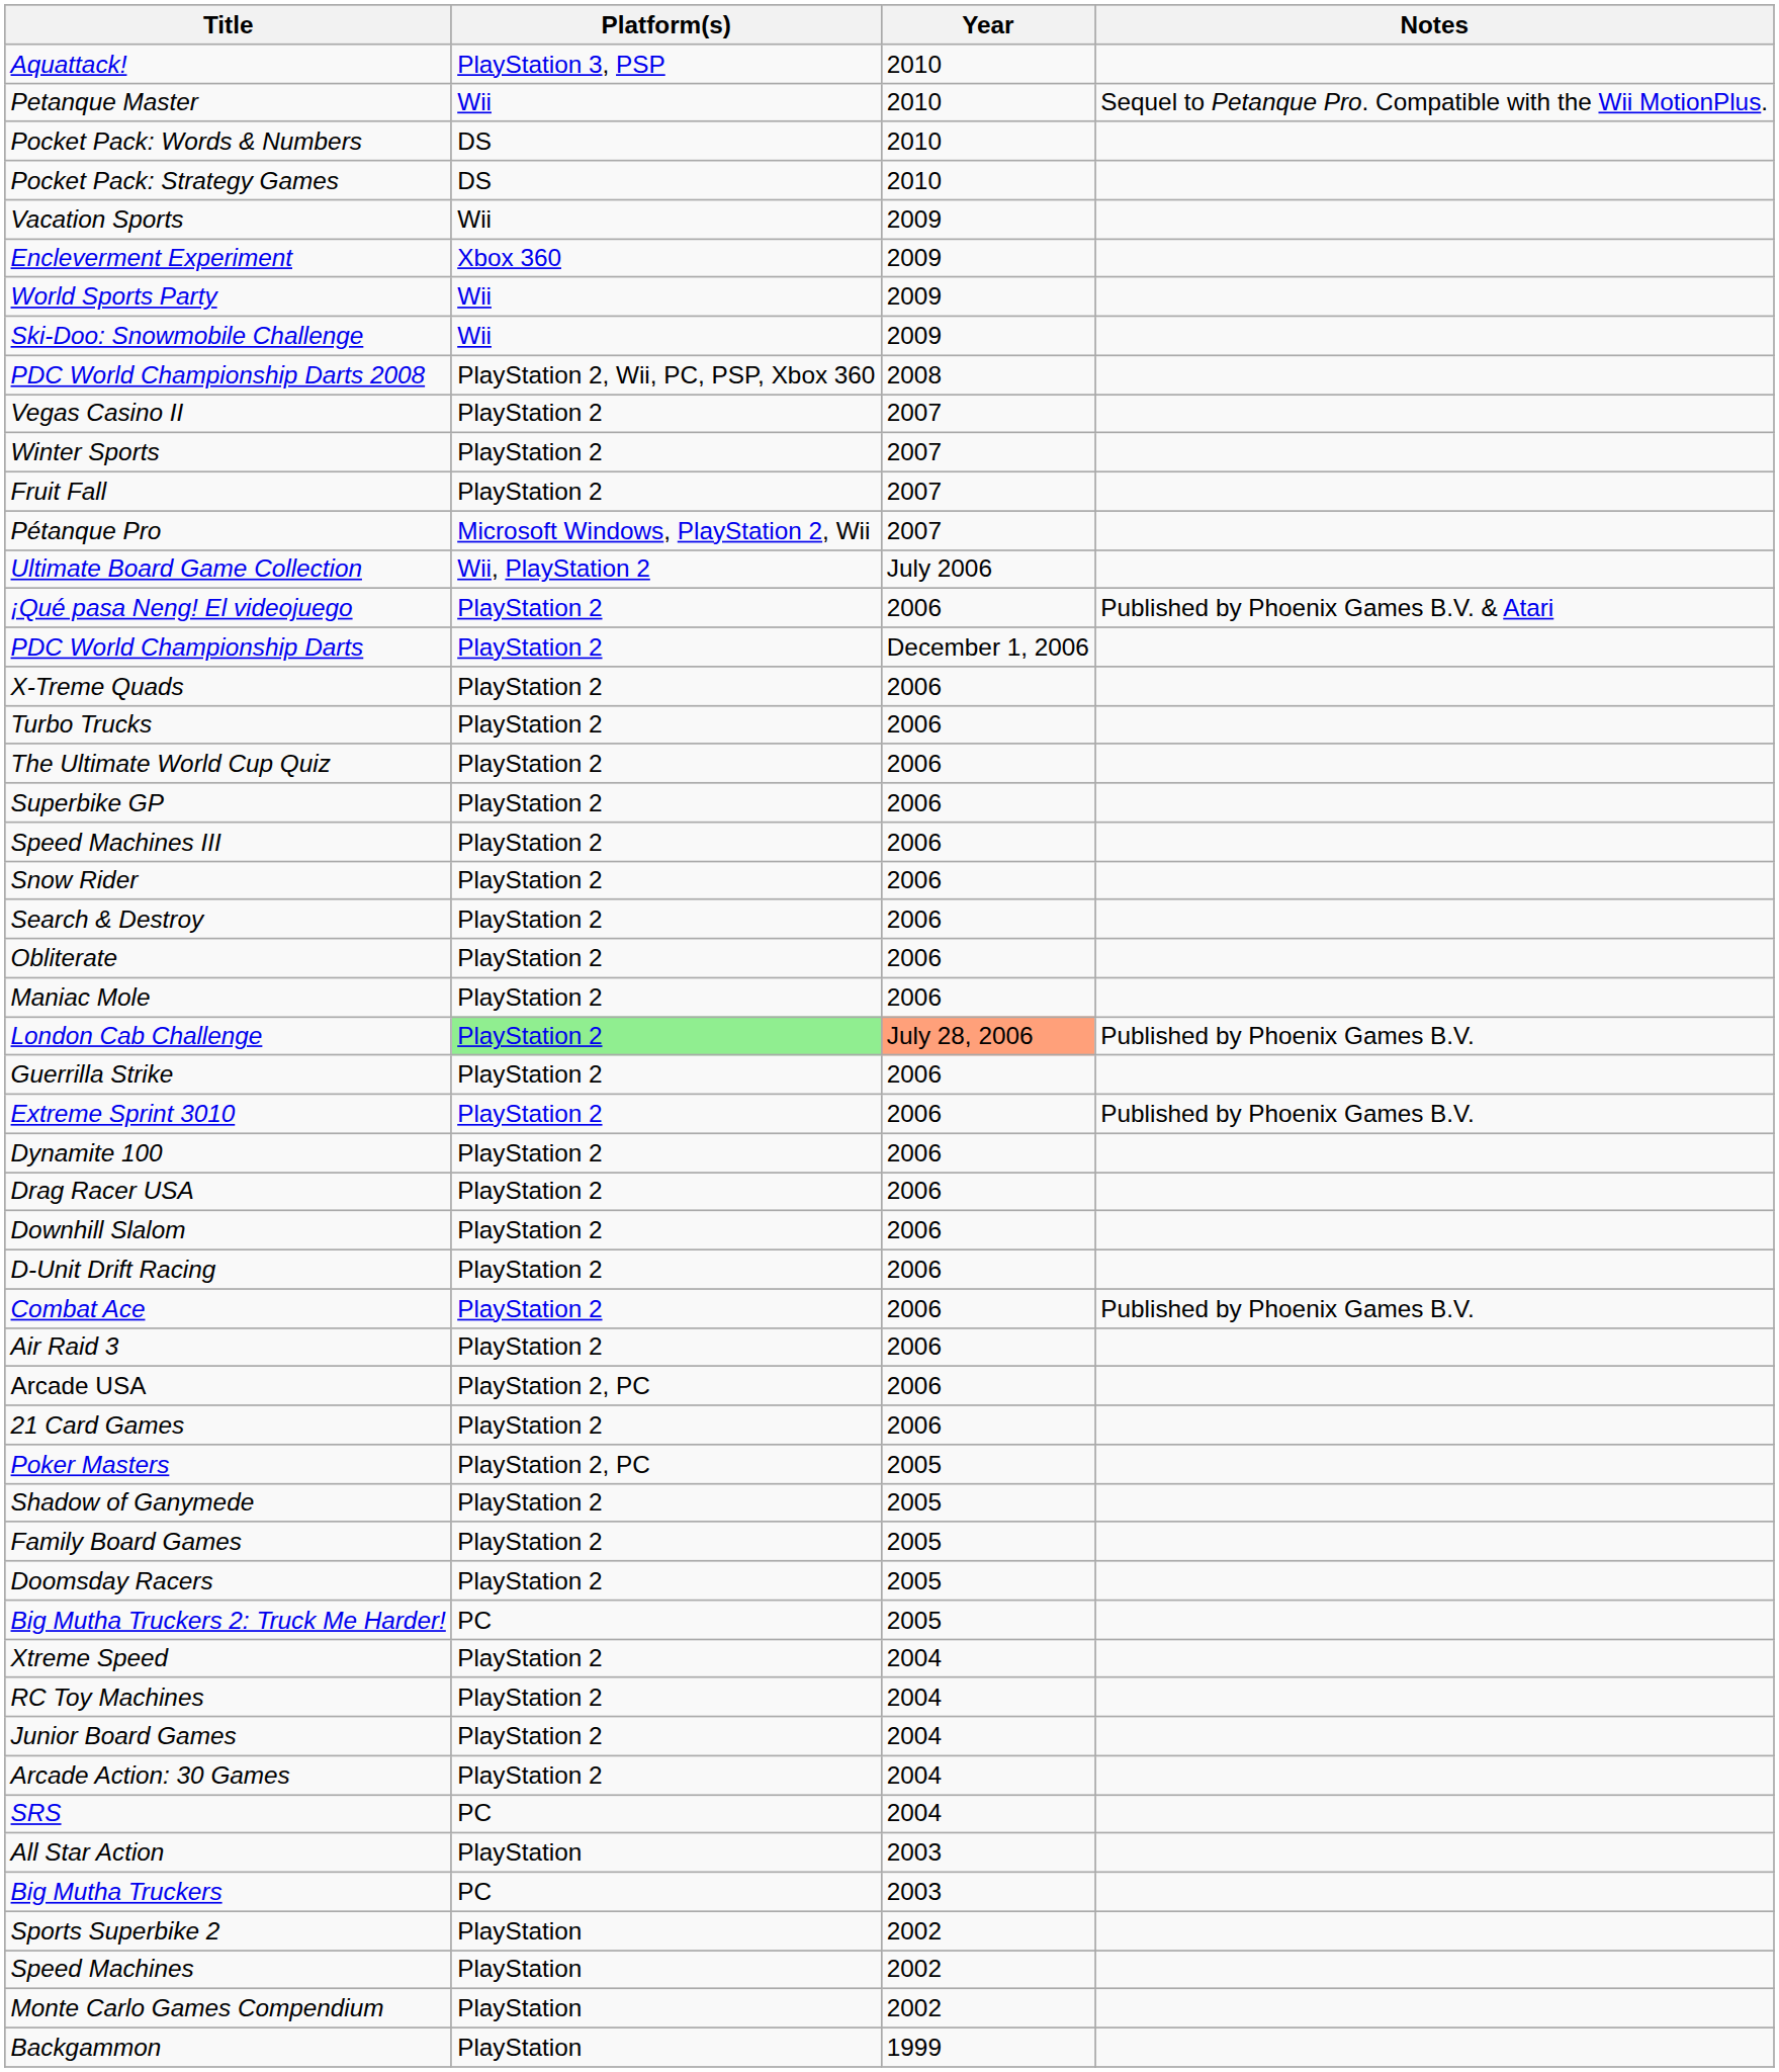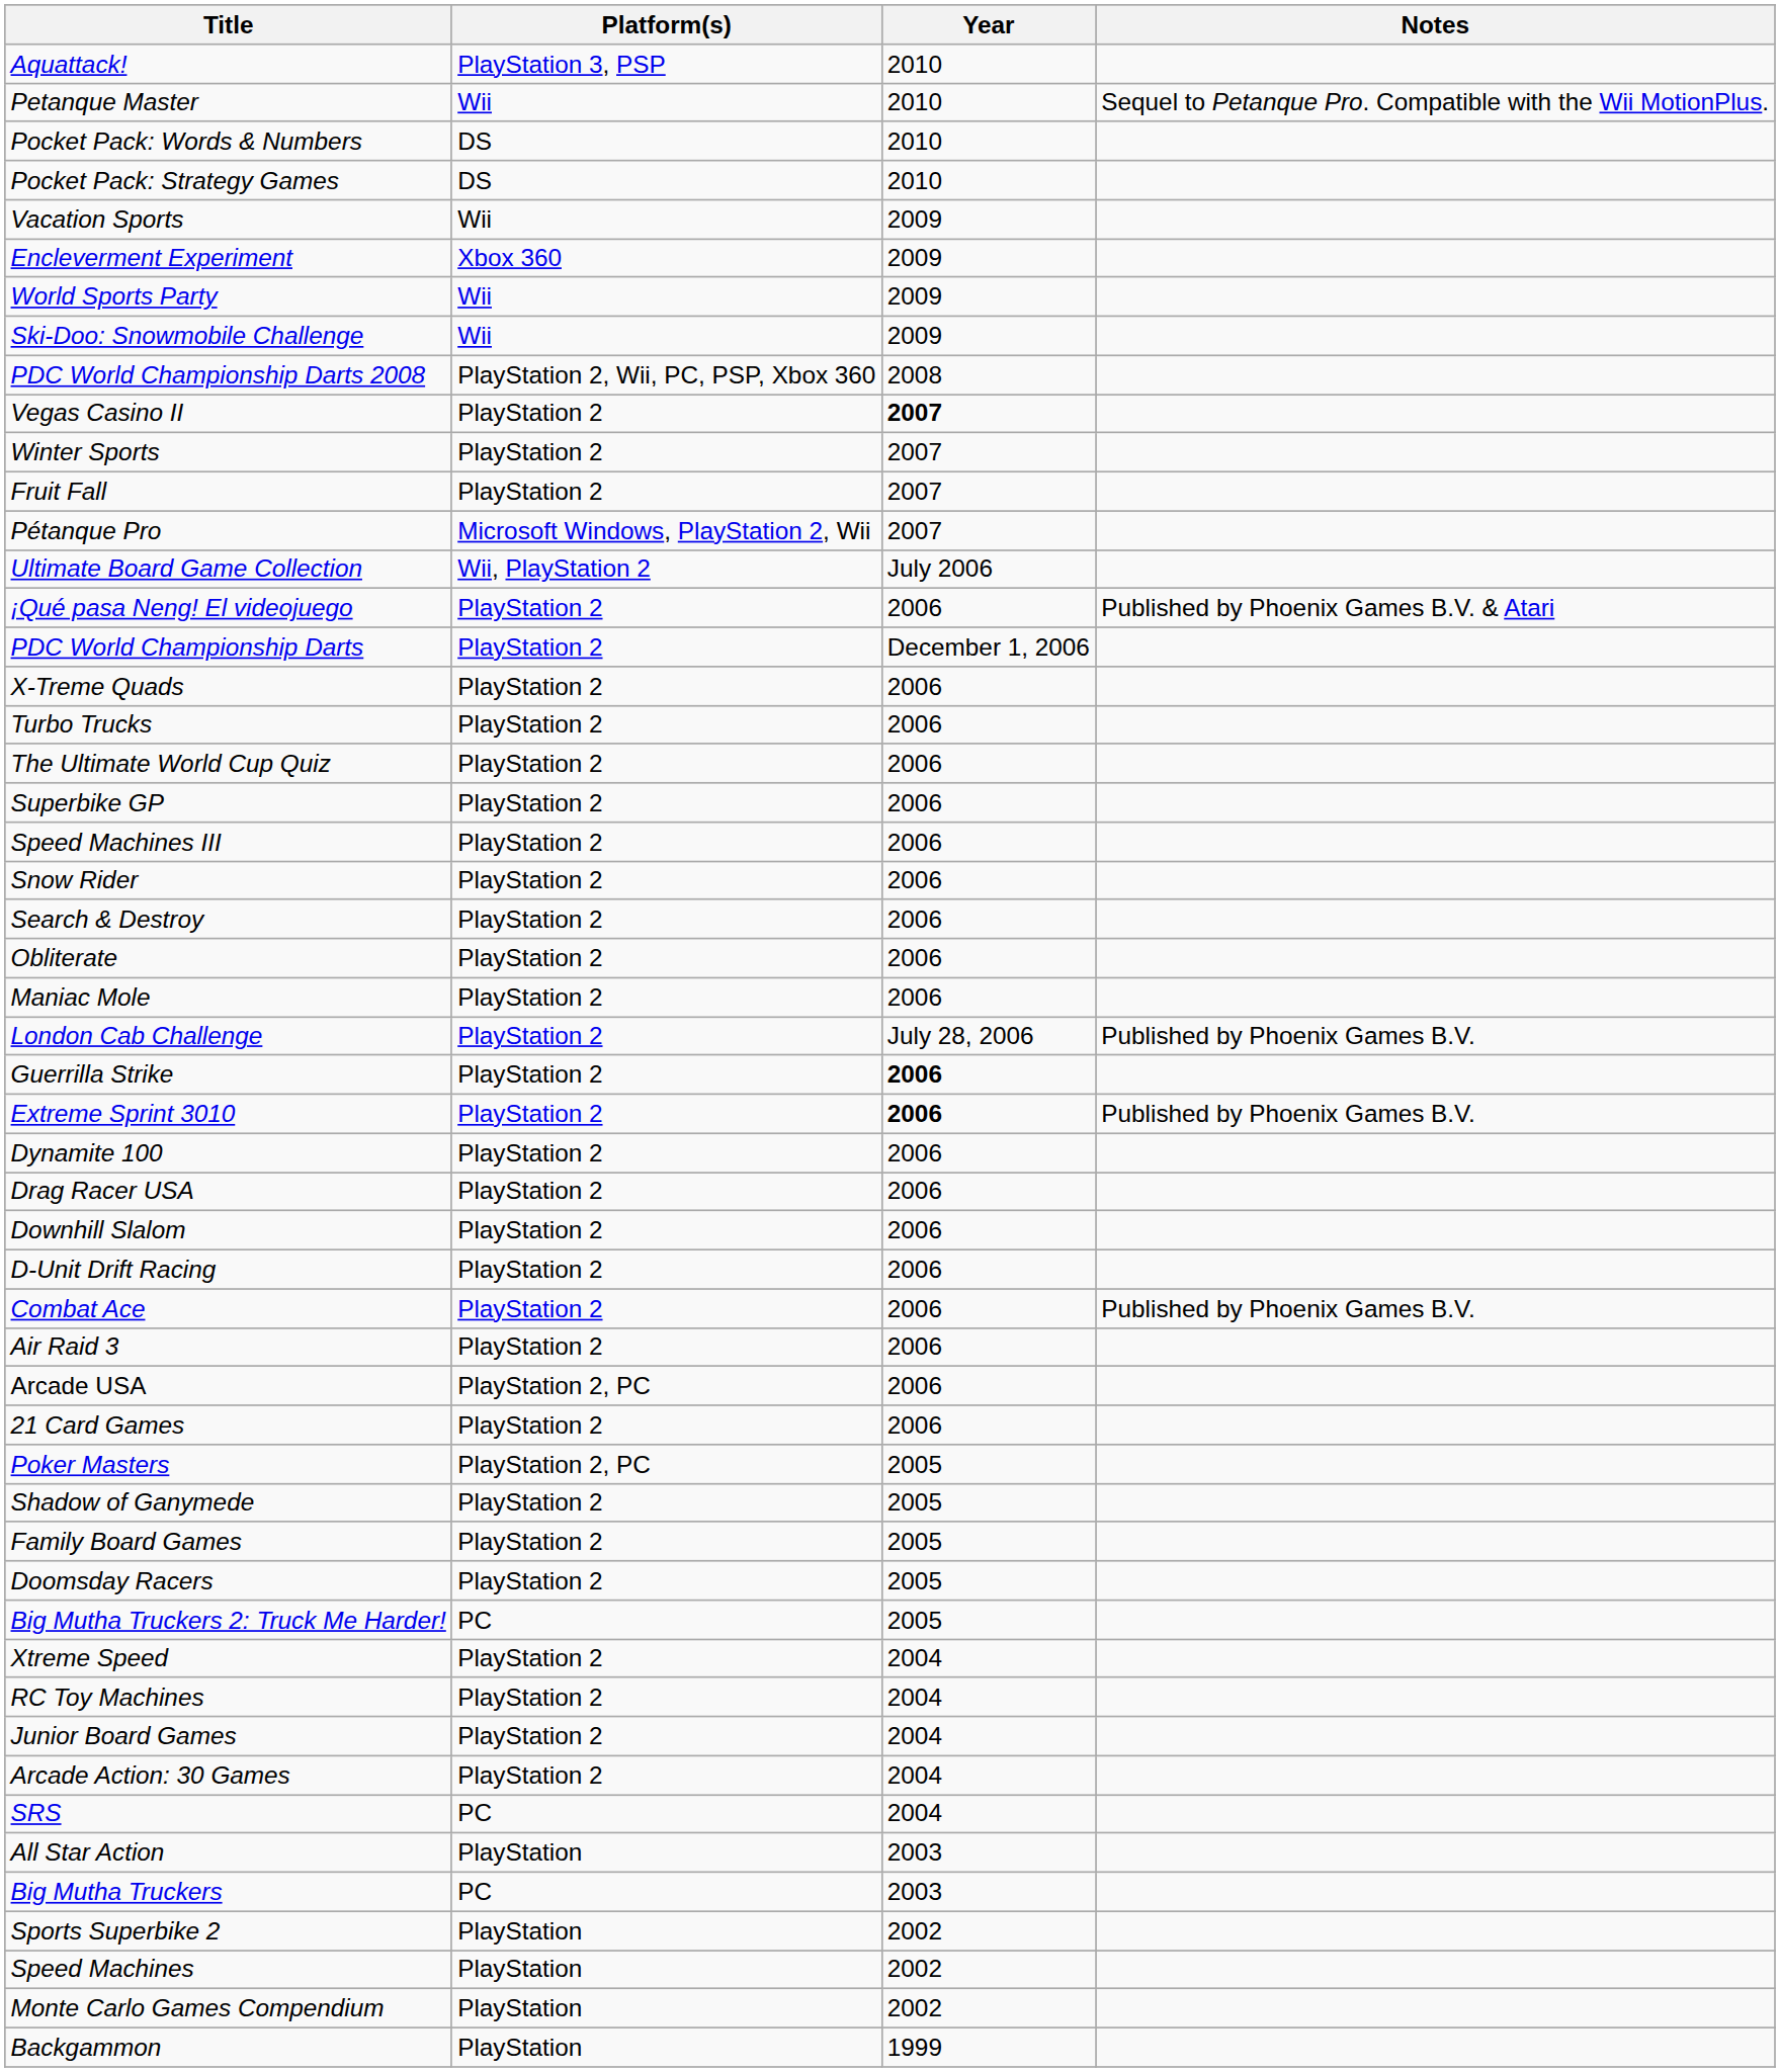Vegas Casino II | Year: normal -> bold
London Cab Challenge | Platform(s): lightgreen background -> no background
London Cab Challenge | Year: lightsalmon background -> no background
Guerrilla Strike | Year: normal -> bold
Extreme Sprint 3010 | Year: normal -> bold
